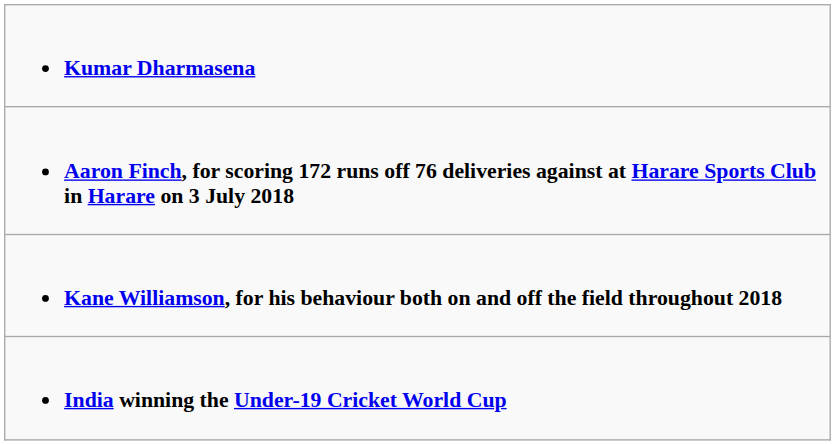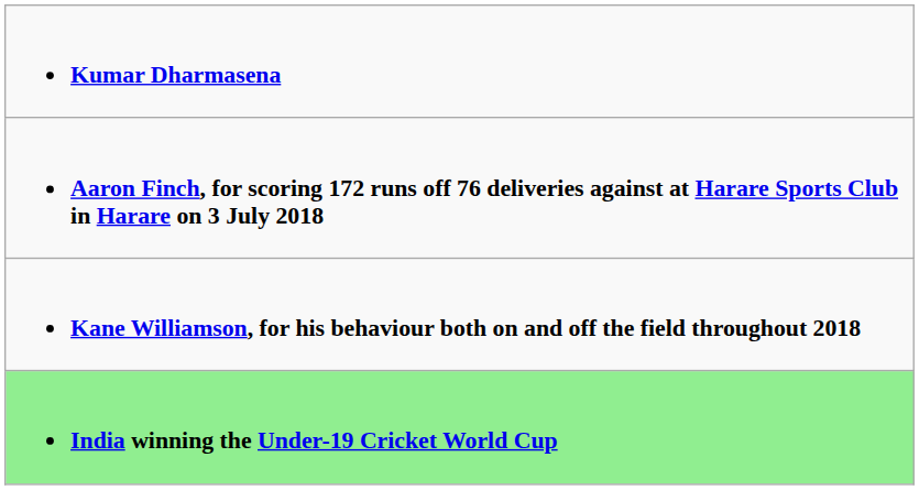row 4 | column 1: no background -> lightgreen background
